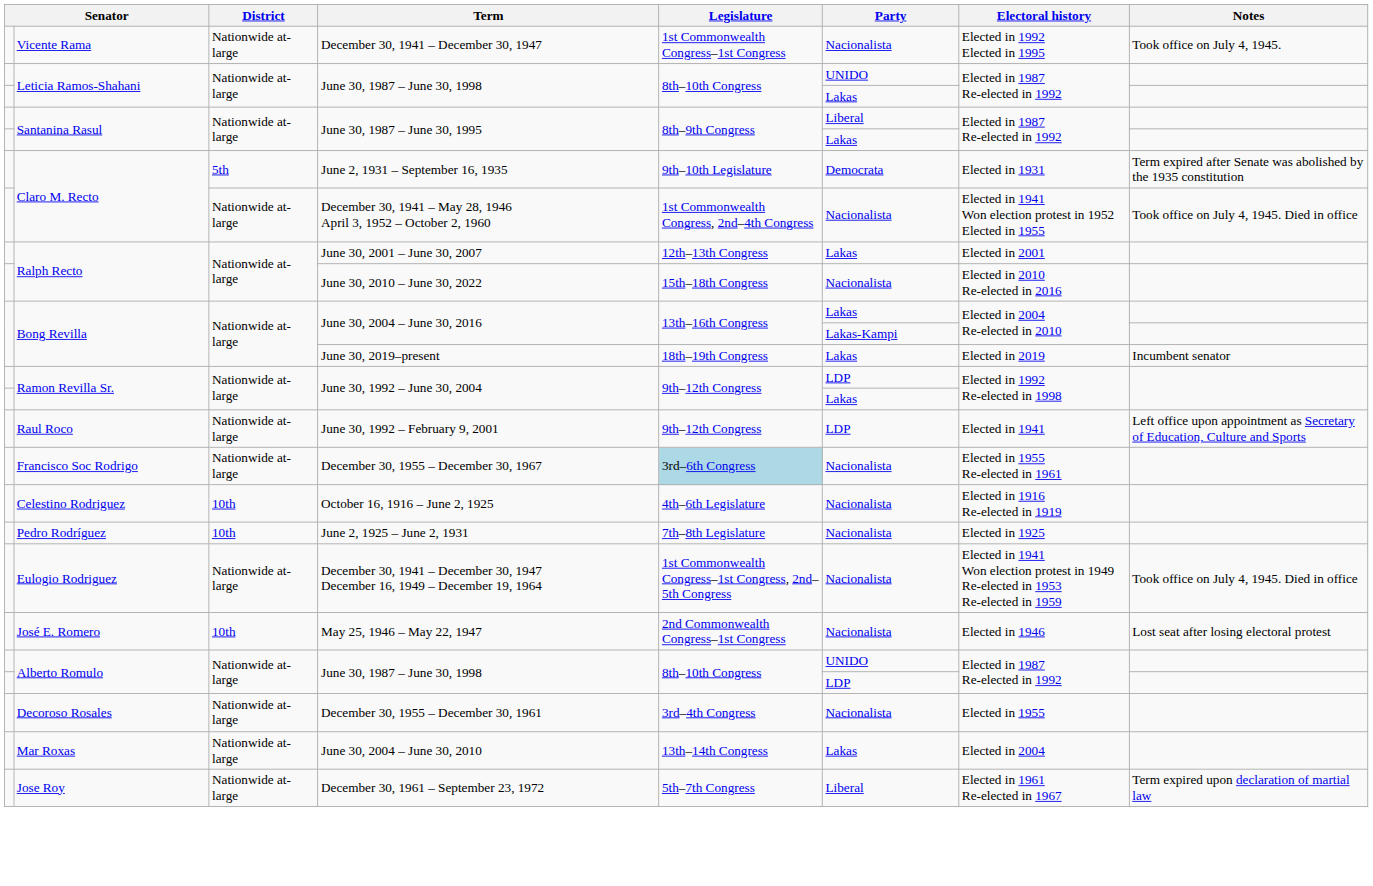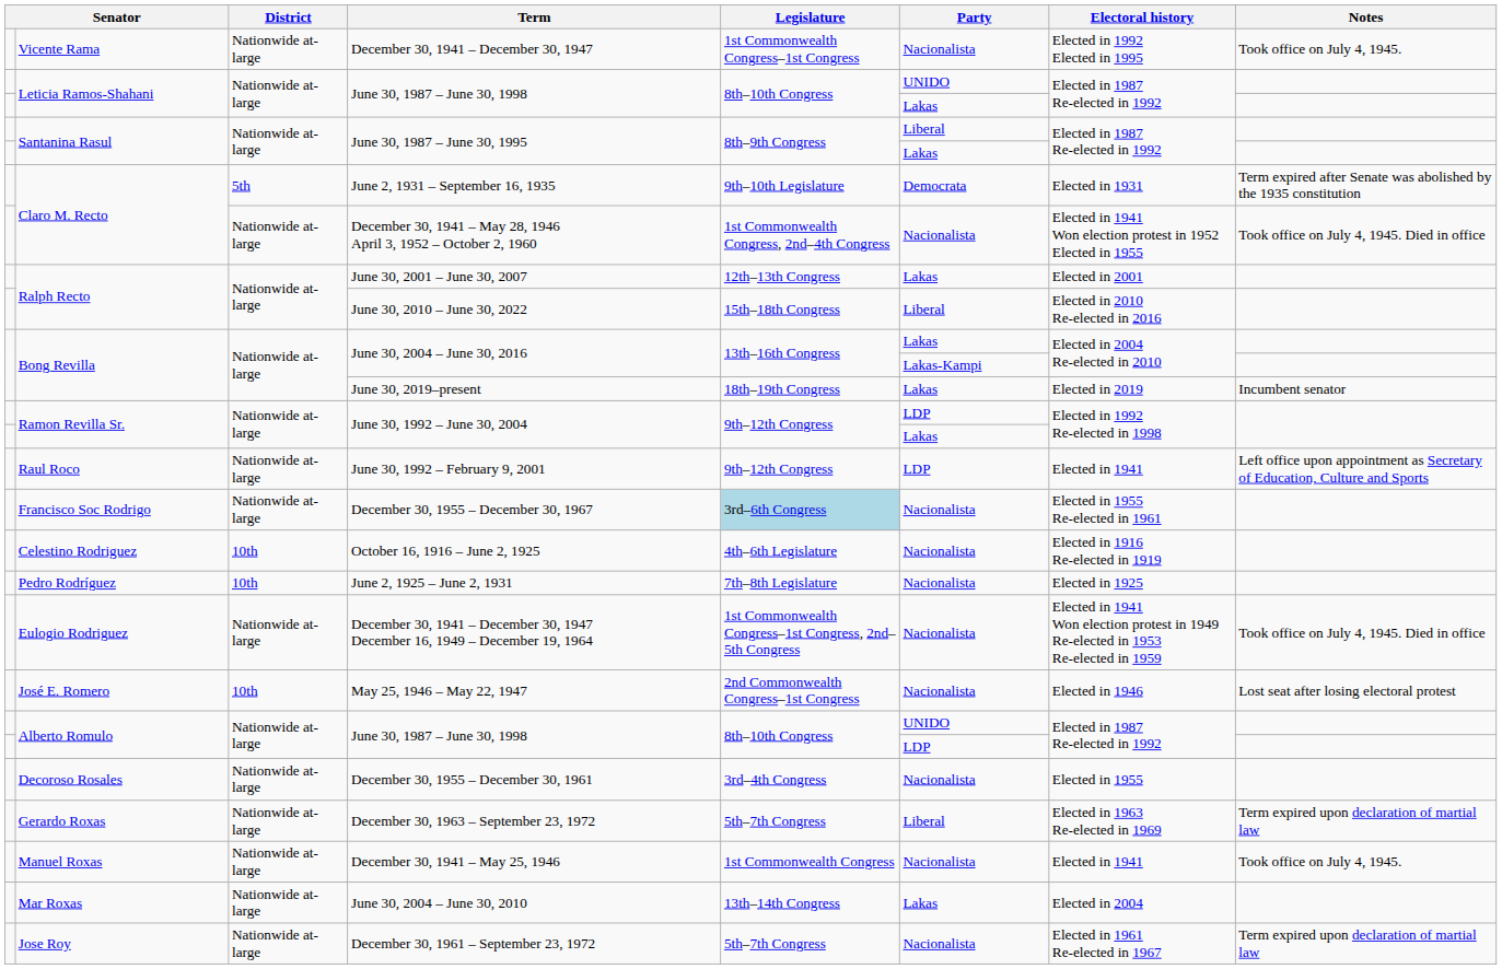June 30, 2010 – June 30, 2022 | Party: Nacionalista -> Liberal
+ row: Gerardo Roxas | Nationwide at-large | December 30, 1963 – September 23, 1972 | 5th–7th Congress | Liberal | Elected in 1963 Re-elected in 1969 | Term expired upon declaration of martial law
+ row: Manuel Roxas | Nationwide at-large | December 30, 1941 – May 25, 1946 | 1st Commonwealth Congress | Nacionalista | Elected in 1941 | Took office on July 4, 1945.
December 30, 1961 – September 23, 1972 | Party: Liberal -> Nacionalista
